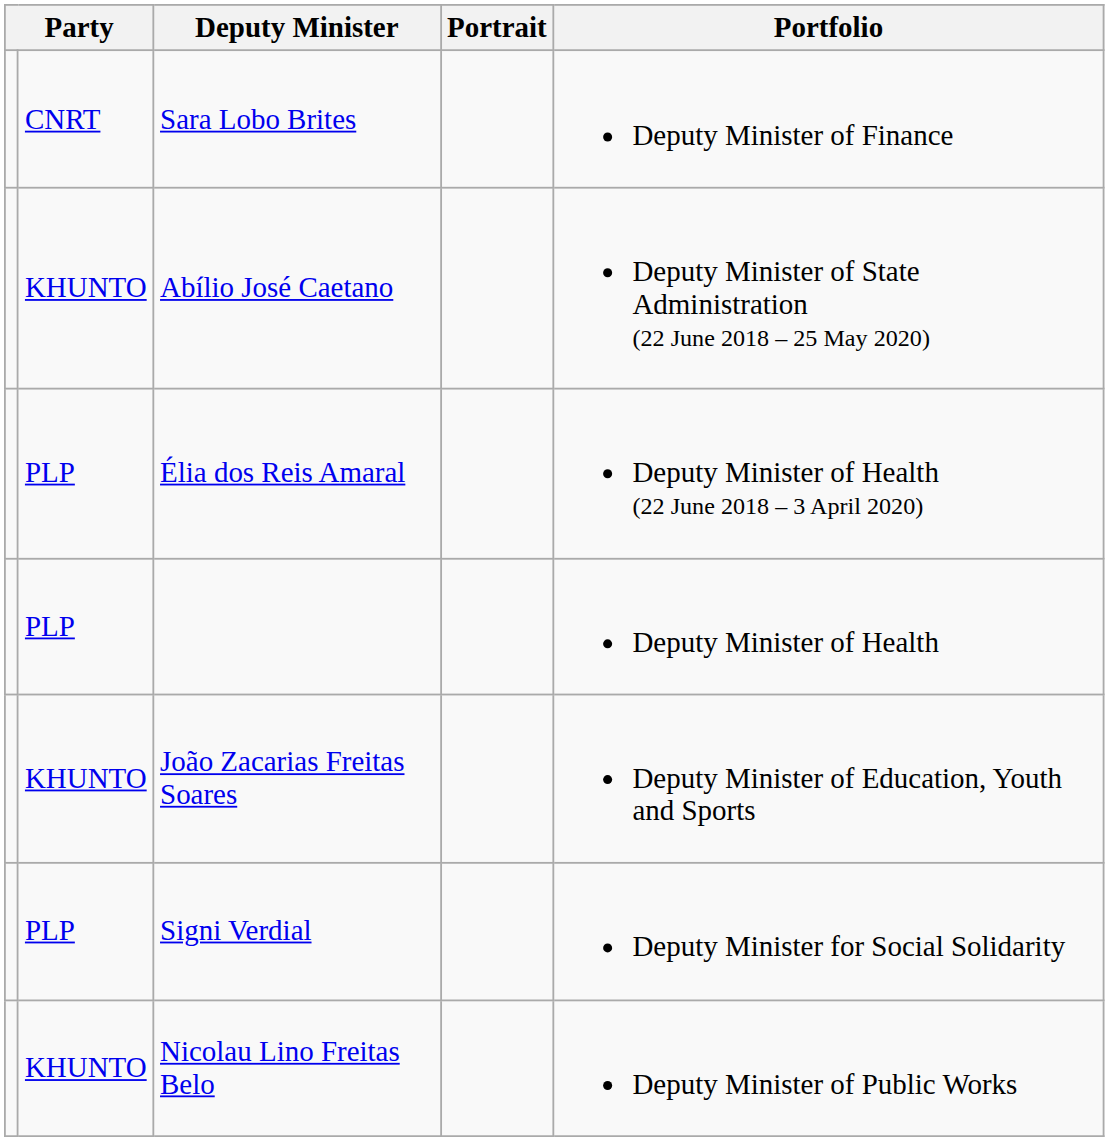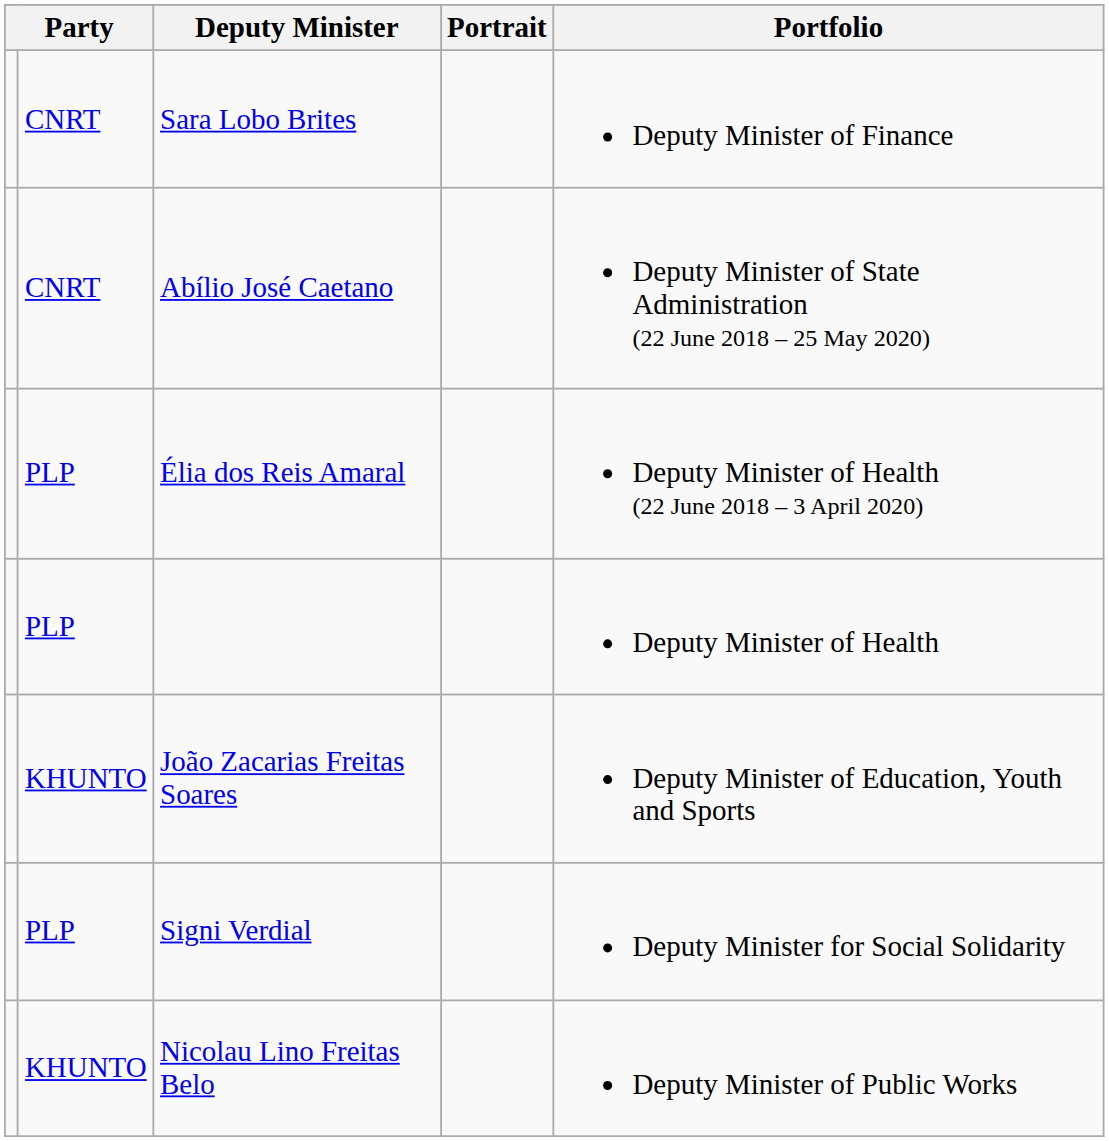Abílio José Caetano | column 2: KHUNTO -> CNRT
